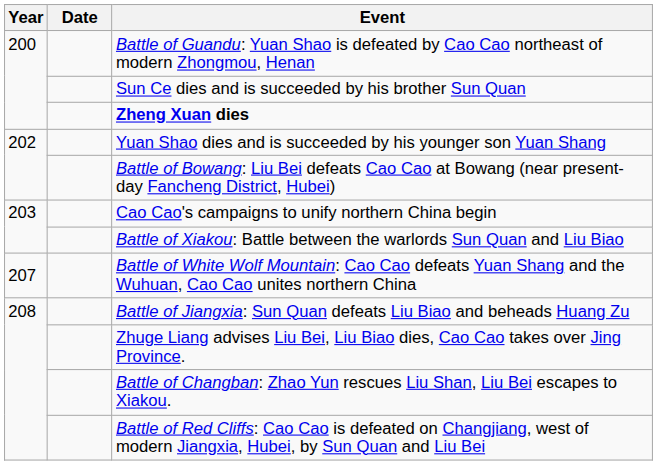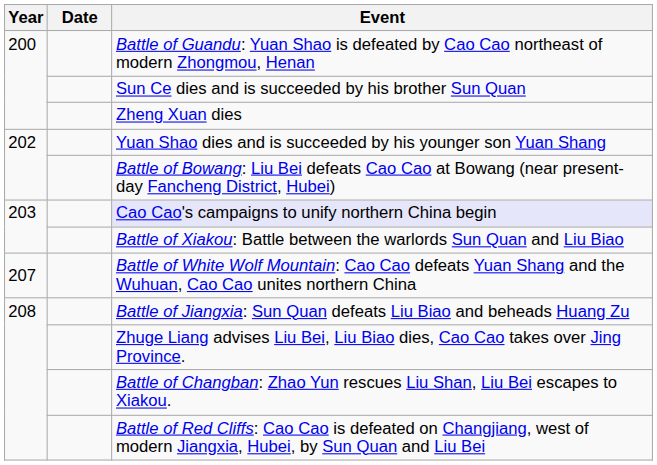Zheng Xuan dies | Event: bold -> normal
Cao Cao's campaigns to unify northern China begin | Event: no background -> lavender background
